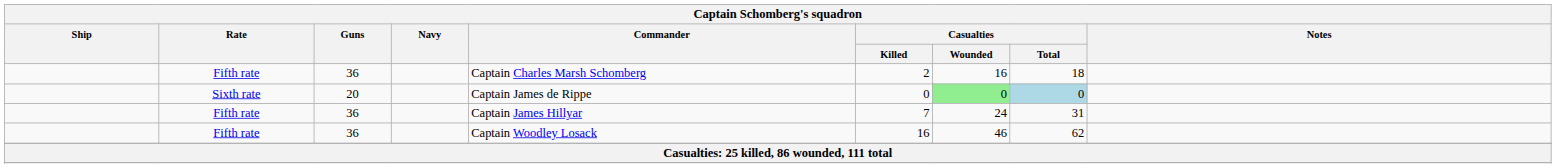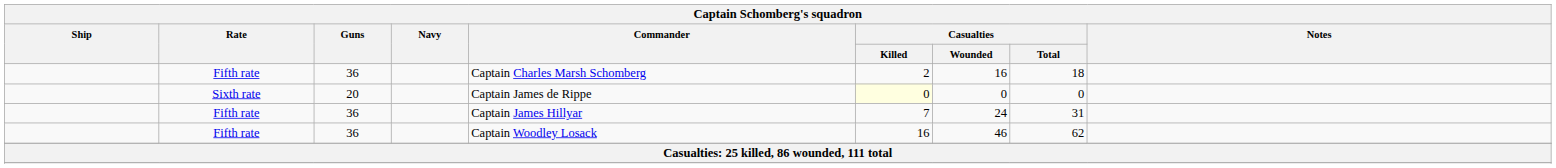Sixth rate | Casualties / Killed: no background -> lightyellow background
Sixth rate | Casualties / Wounded: lightgreen background -> no background
Sixth rate | Casualties / Total: lightblue background -> no background
